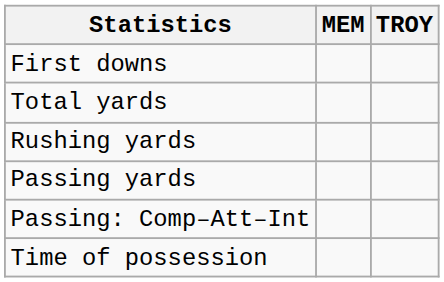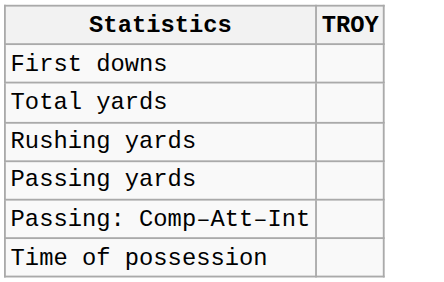- column: MEM
